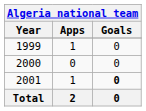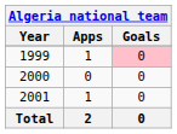1999 | Goals: no background -> pink background
2001 | Goals: bold -> normal
